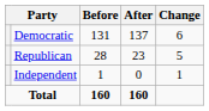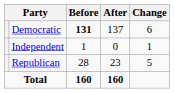Democratic | Before: normal -> bold
rows swapped: Republican <-> Independent
